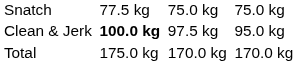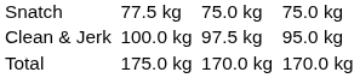Clean & Jerk | column 2: bold -> normal
